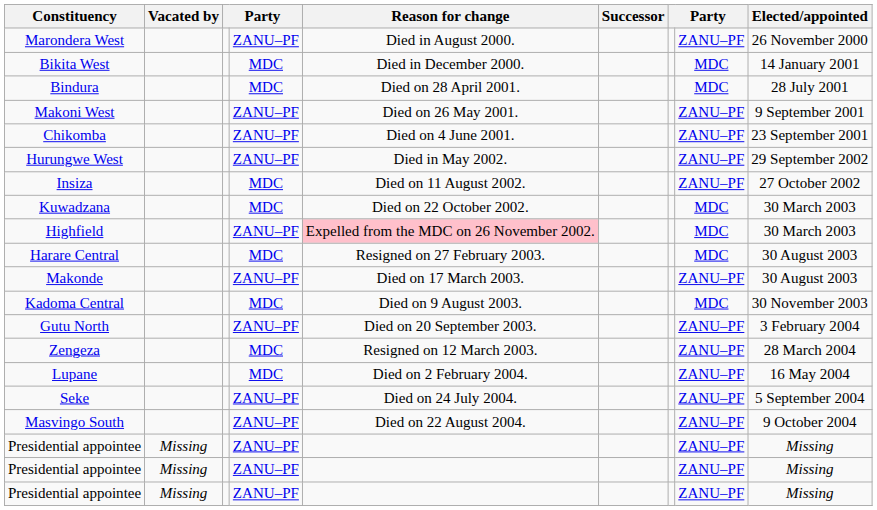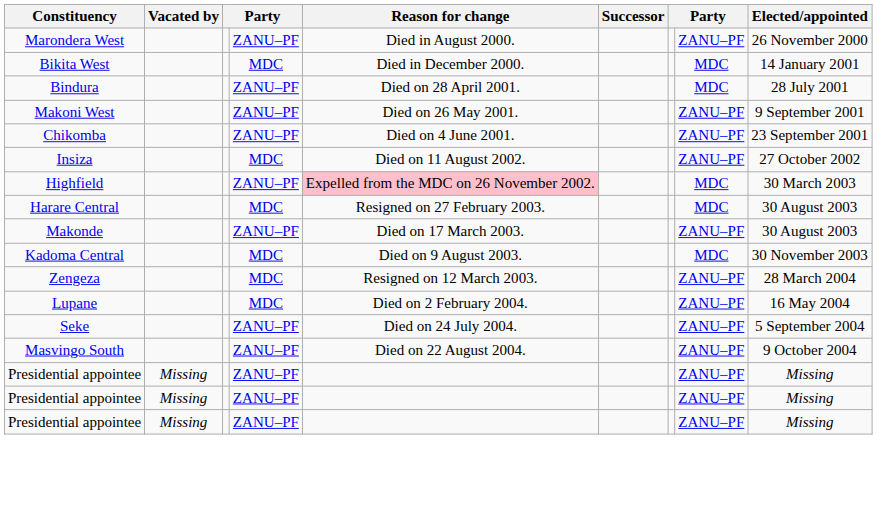Bindura | column 4: MDC -> ZANU–PF
- row: Hurungwe West | ZANU–PF | Died in May 2002. | ZANU–PF | 29 September 2002
- row: Kuwadzana | MDC | Died on 22 October 2002. | MDC | 30 March 2003
- row: Gutu North | ZANU–PF | Died on 20 September 2003. | ZANU–PF | 3 February 2004
